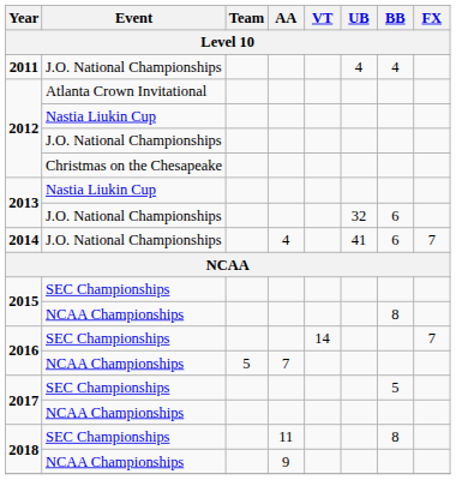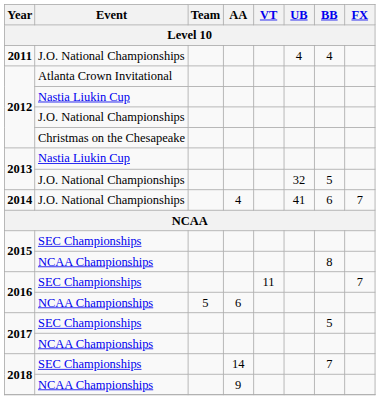2013 / J.O. National Championships | BB: 6 -> 5
2016 / SEC Championships | VT: 14 -> 11
2016 / NCAA Championships | AA: 7 -> 6
2018 / SEC Championships | AA: 11 -> 14
2018 / SEC Championships | BB: 8 -> 7
